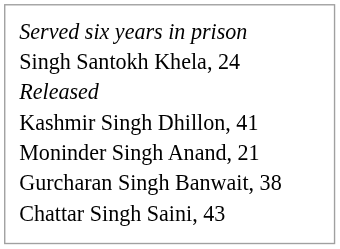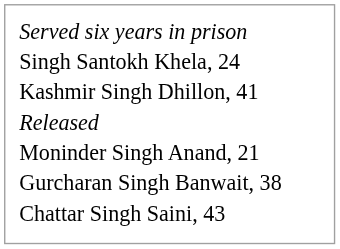row 3 | column 1: Released -> Kashmir Singh Dhillon, 41
row 4 | column 1: Kashmir Singh Dhillon, 41 -> Released
